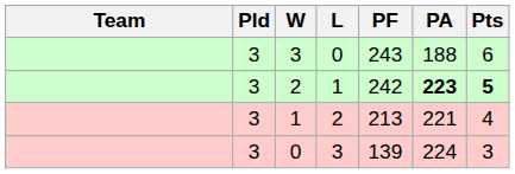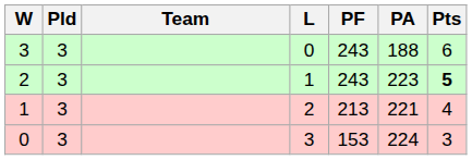columns swapped: Team <-> W
row 3 | PF: 242 -> 243
row 3 | PA: bold -> normal
row 5 | PF: 139 -> 153
